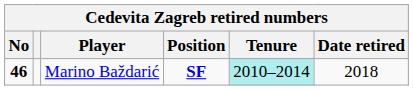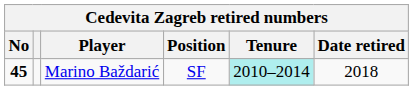Marino Baždarić | No: 46 -> 45
Marino Baždarić | Position: bold -> normal
